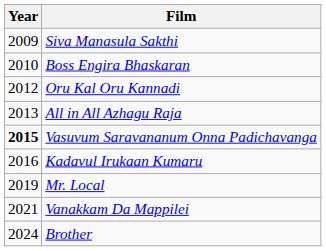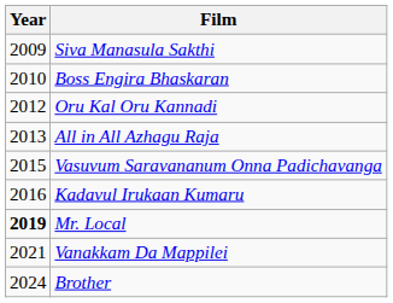Vasuvum Saravananum Onna Padichavanga | Year: bold -> normal
Mr. Local | Year: normal -> bold
